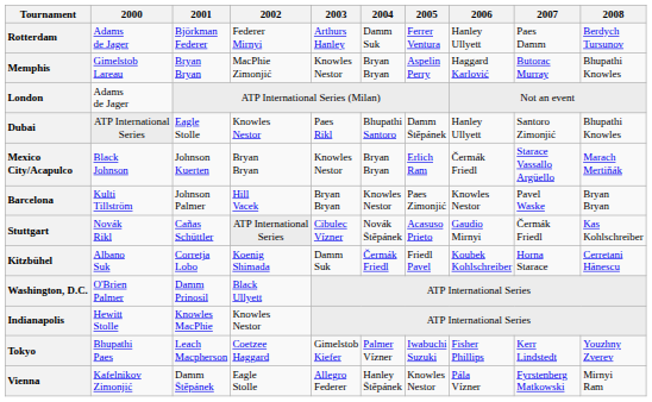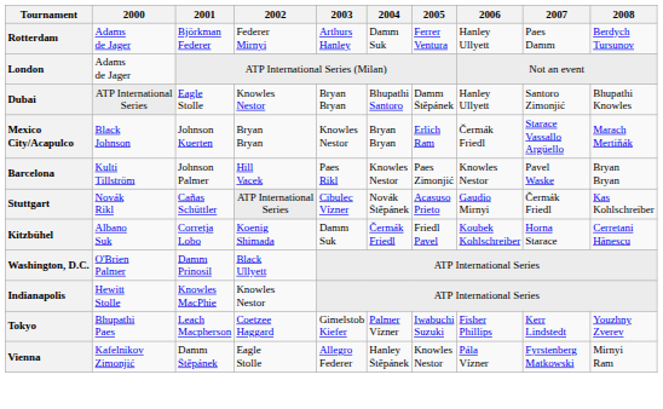- row: Memphis | Gimelstob Lareau | Bryan Bryan | MacPhie Zimonjić | Knowles Nestor | Bryan Bryan | Aspelin Perry | Haggard Karlović | Butorac Murray | Bhupathi Knowles
Dubai | 2003: Paes Rikl -> Bryan Bryan
Barcelona | 2003: Bryan Bryan -> Paes Rikl
